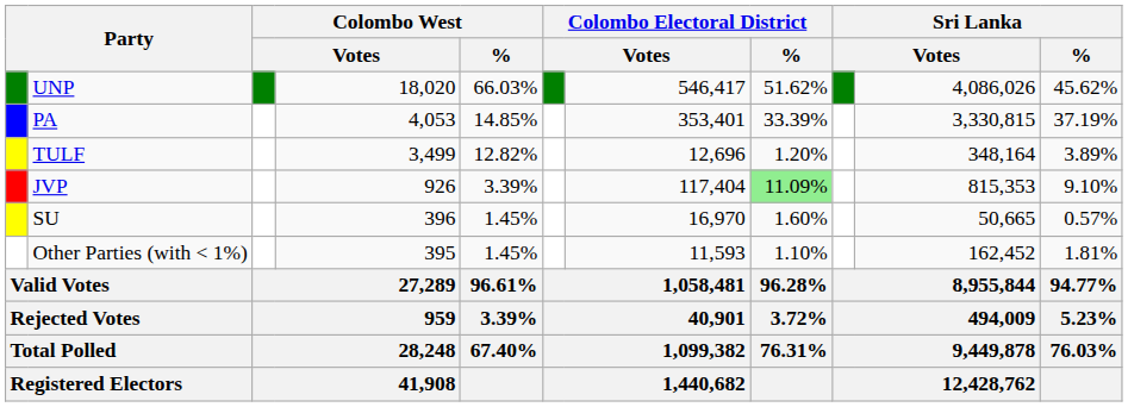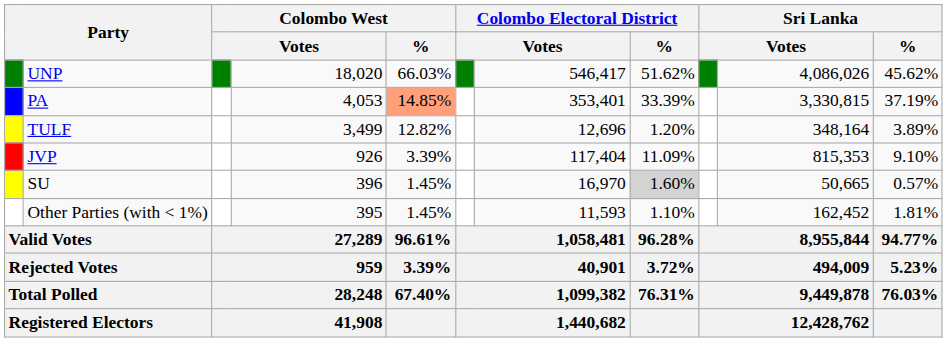PA | Colombo West / %: no background -> lightsalmon background
JVP | Colombo Electoral District / %: lightgreen background -> no background
SU | Colombo Electoral District / %: no background -> lightgrey background
